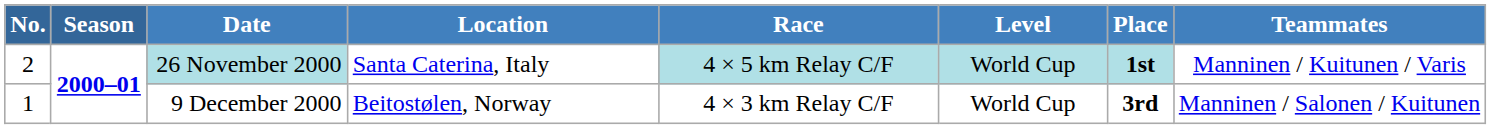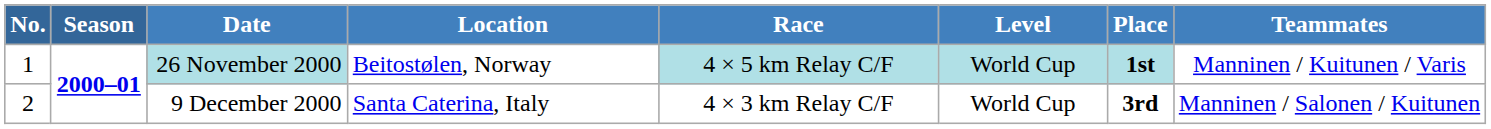26 November 2000 | No.: 2 -> 1
26 November 2000 | Location: Santa Caterina, Italy -> Beitostølen, Norway
9 December 2000 | No.: 1 -> 2
9 December 2000 | Location: Beitostølen, Norway -> Santa Caterina, Italy
